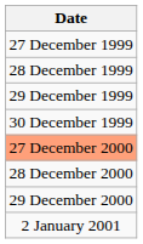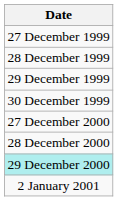row 6 | column 1: lightsalmon background -> no background
row 8 | column 1: no background -> paleturquoise background
